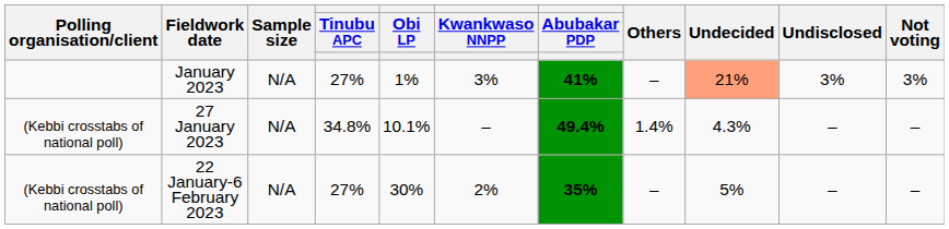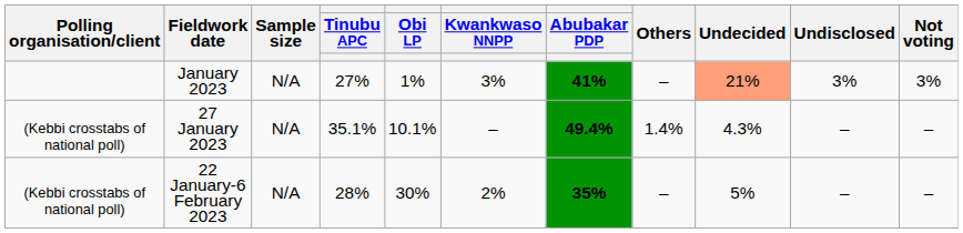27 January 2023 | Tinubu APC: 34.8% -> 35.1%
22 January-6 February 2023 | Tinubu APC: 27% -> 28%
